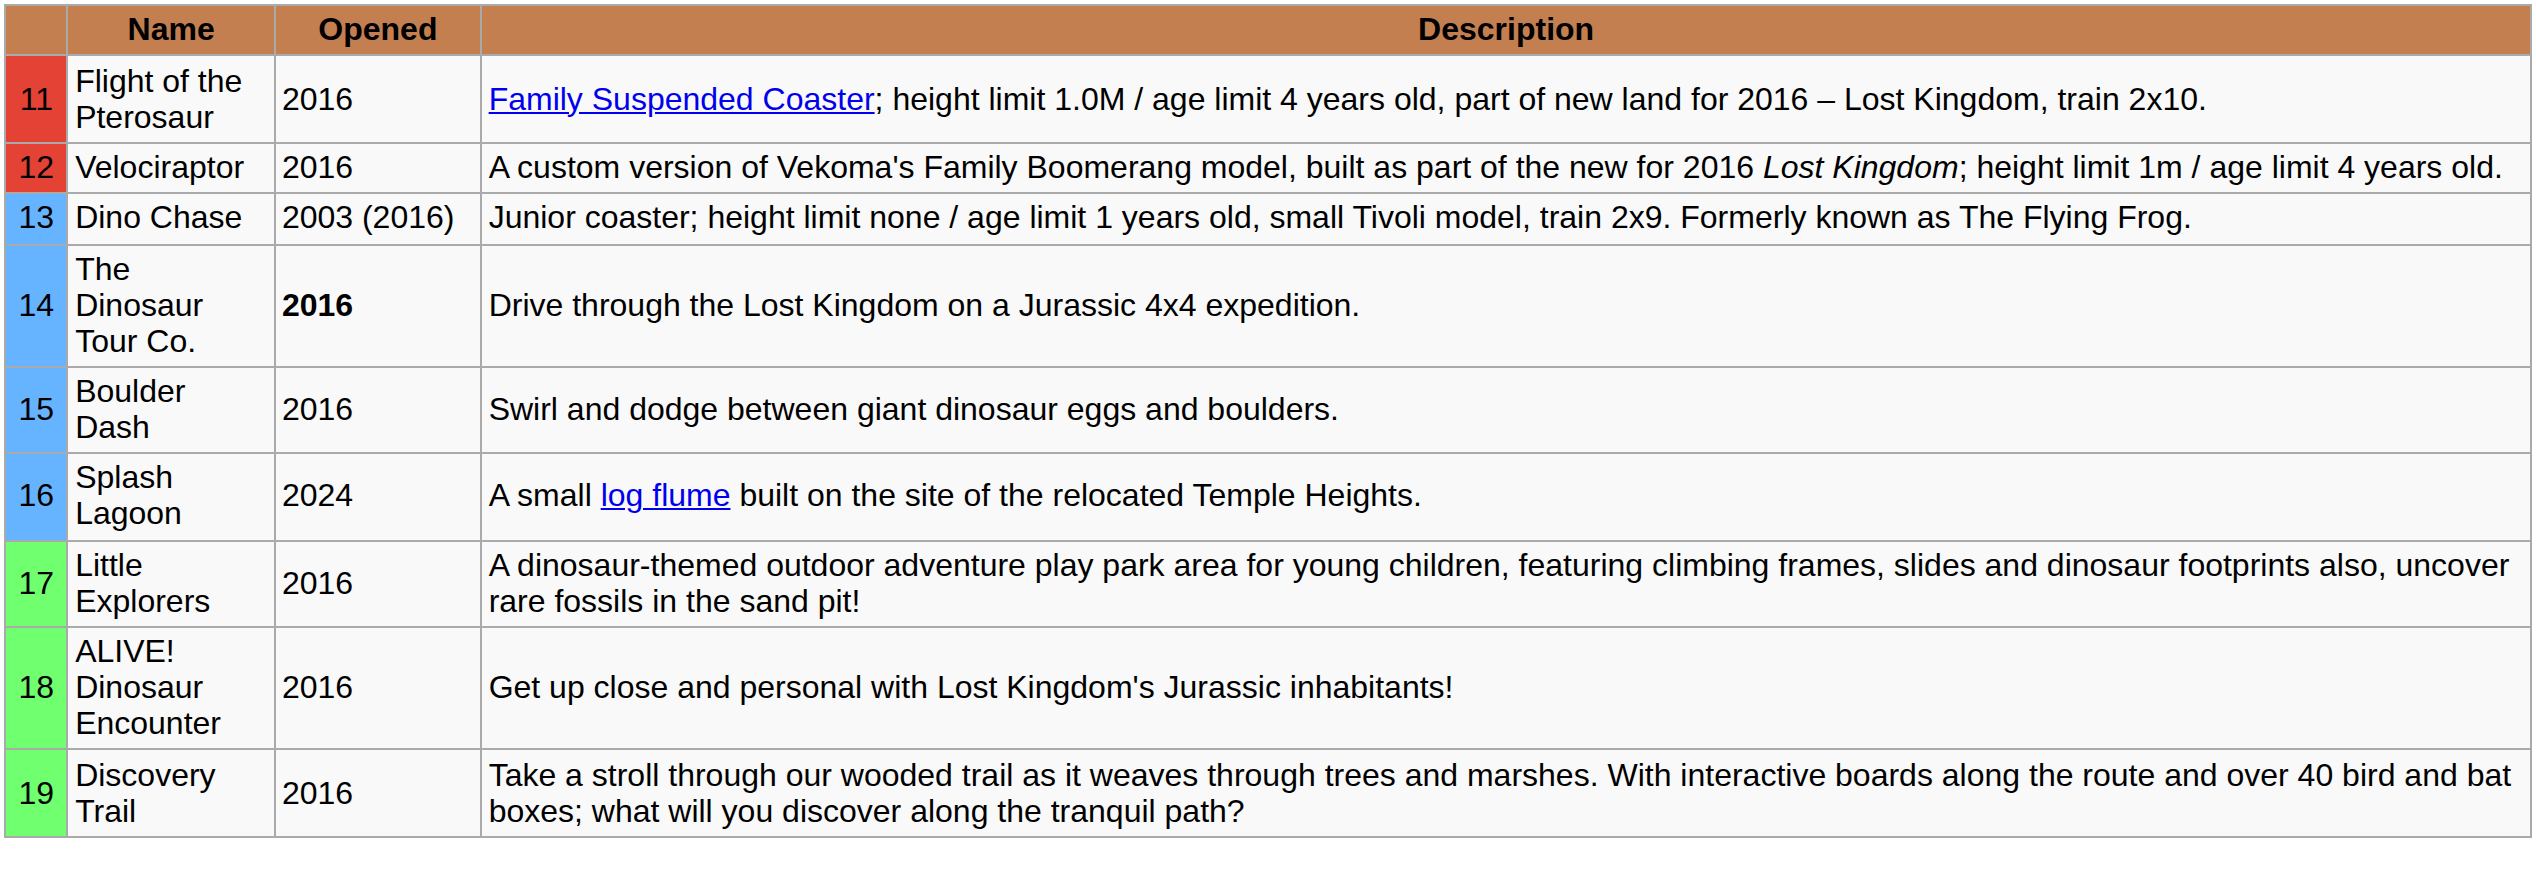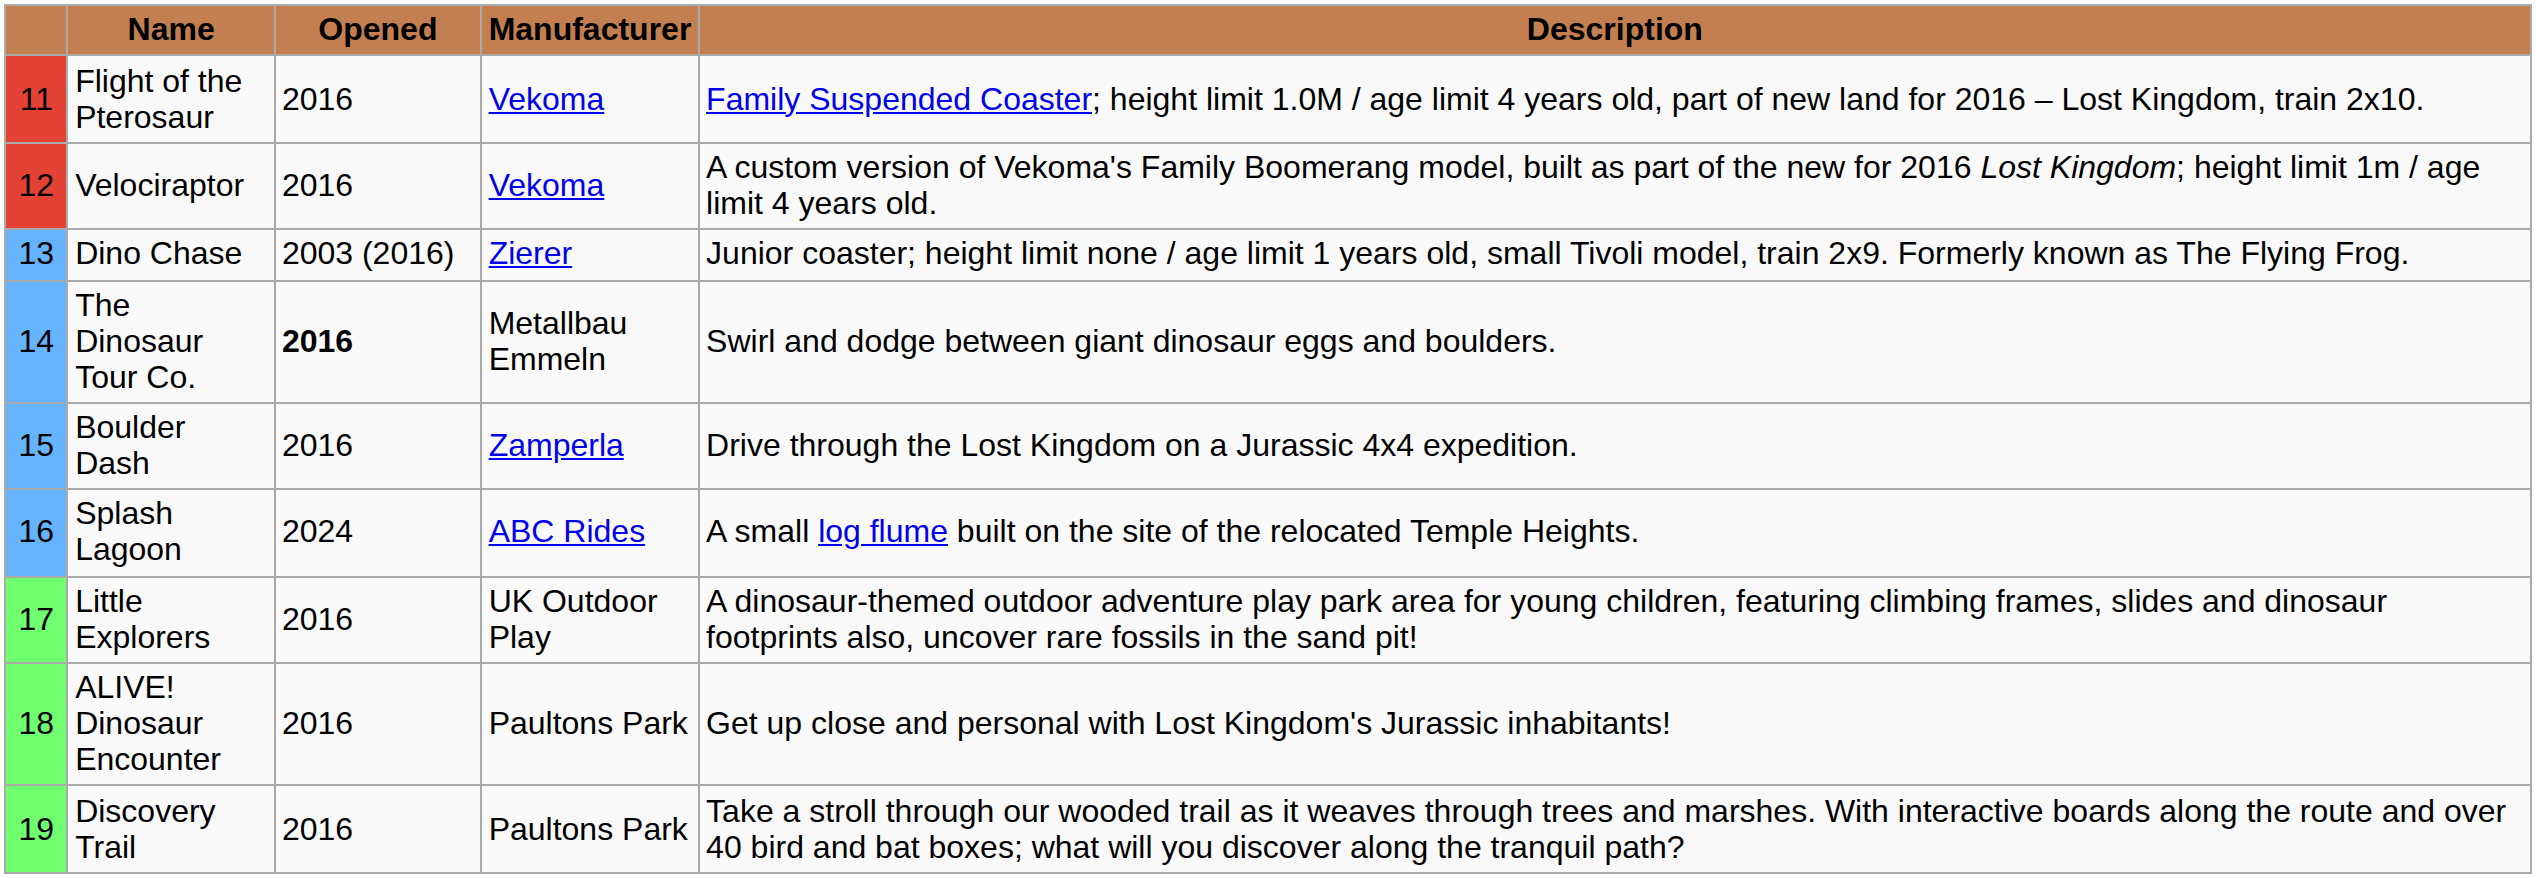+ column: Manufacturer | Vekoma | Vekoma | Zierer | Metallbau Emmeln | Zamperla | ABC Rides | UK Outdoor Play | Paultons Park | Paultons Park
The Dinosaur Tour Co. | Description: Drive through the Lost Kingdom on a Jurassic 4x4 expedition. -> Swirl and dodge between giant dinosaur eggs and boulders.
Boulder Dash | Description: Swirl and dodge between giant dinosaur eggs and boulders. -> Drive through the Lost Kingdom on a Jurassic 4x4 expedition.
